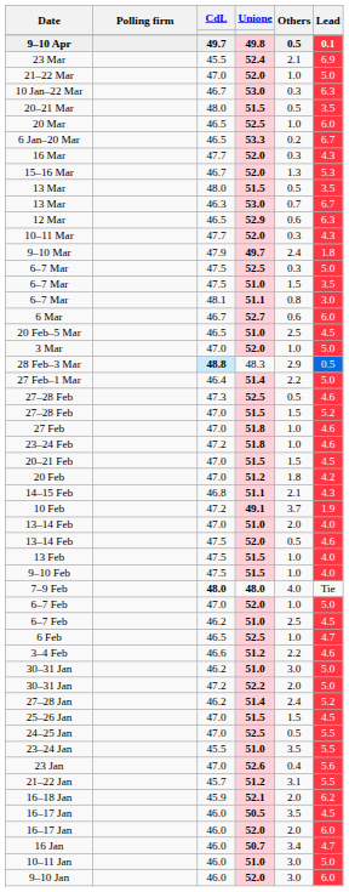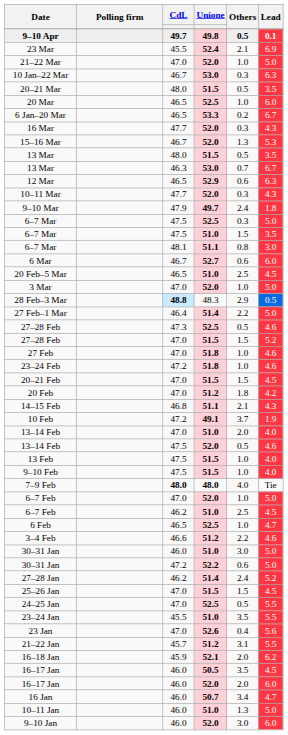30–31 Jan / 51.0 | CdL: 46.2 -> 46.0
30–31 Jan / 52.2 | Others: 2.0 -> 0.6
10–11 Jan | Others: 3.0 -> 1.3
